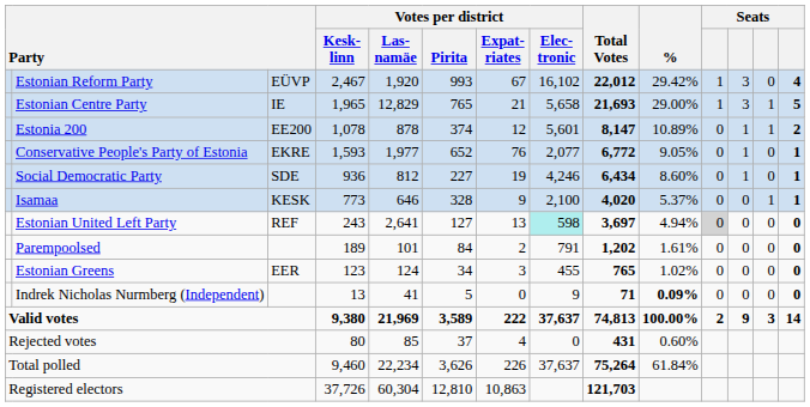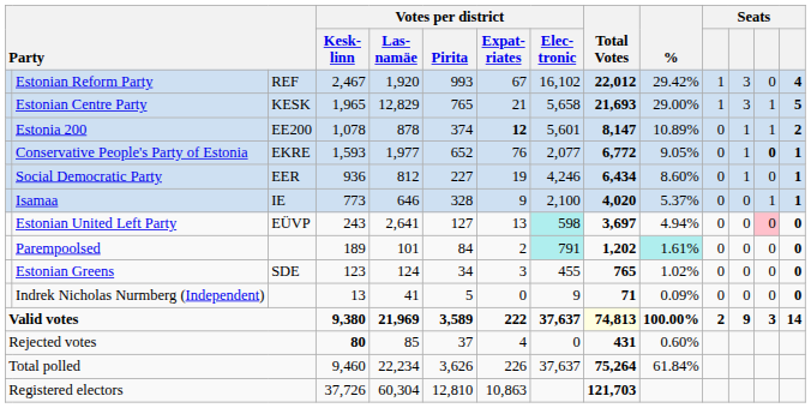Estonian Reform Party | column 3: EÜVP -> REF
Estonian Centre Party | column 3: IE -> KESK
Estonia 200 | Votes per district / Expat- riates: normal -> bold
Conservative People's Party of Estonia | column 13: normal -> bold
Social Democratic Party | column 3: SDE -> EER
Isamaa | column 3: KESK -> IE
Estonian United Left Party | column 3: REF -> EÜVP
Estonian United Left Party | column 11: lightgrey background -> no background
Estonian United Left Party | column 13: no background -> pink background
Parempoolsed | Votes per district / Elec- tronic: no background -> paleturquoise background
Parempoolsed | %: no background -> paleturquoise background
Estonian Greens | column 3: EER -> SDE
Indrek Nicholas Nurmberg (Independent) | %: bold -> normal
Valid votes | Total Votes: no background -> lightyellow background
Rejected votes | Votes per district / Kesk- linn: normal -> bold
